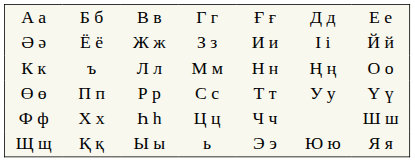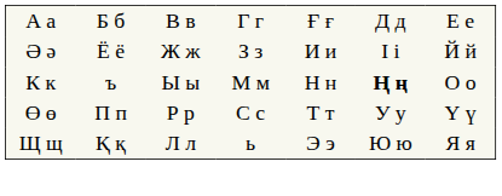К к | column 3: Л л -> Ы ы
К к | column 6: normal -> bold
- row: Ф ф | Х х | Һ һ | Ц ц | Ч ч | Ш ш
Щ щ | column 3: Ы ы -> Л л
